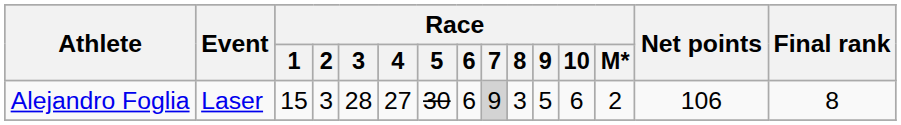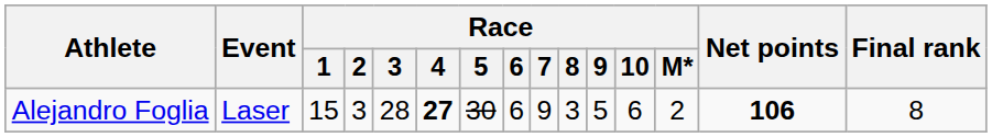Alejandro Foglia | Race / 4: normal -> bold
Alejandro Foglia | Race / 7: lightgrey background -> no background
Alejandro Foglia | Net points: normal -> bold
